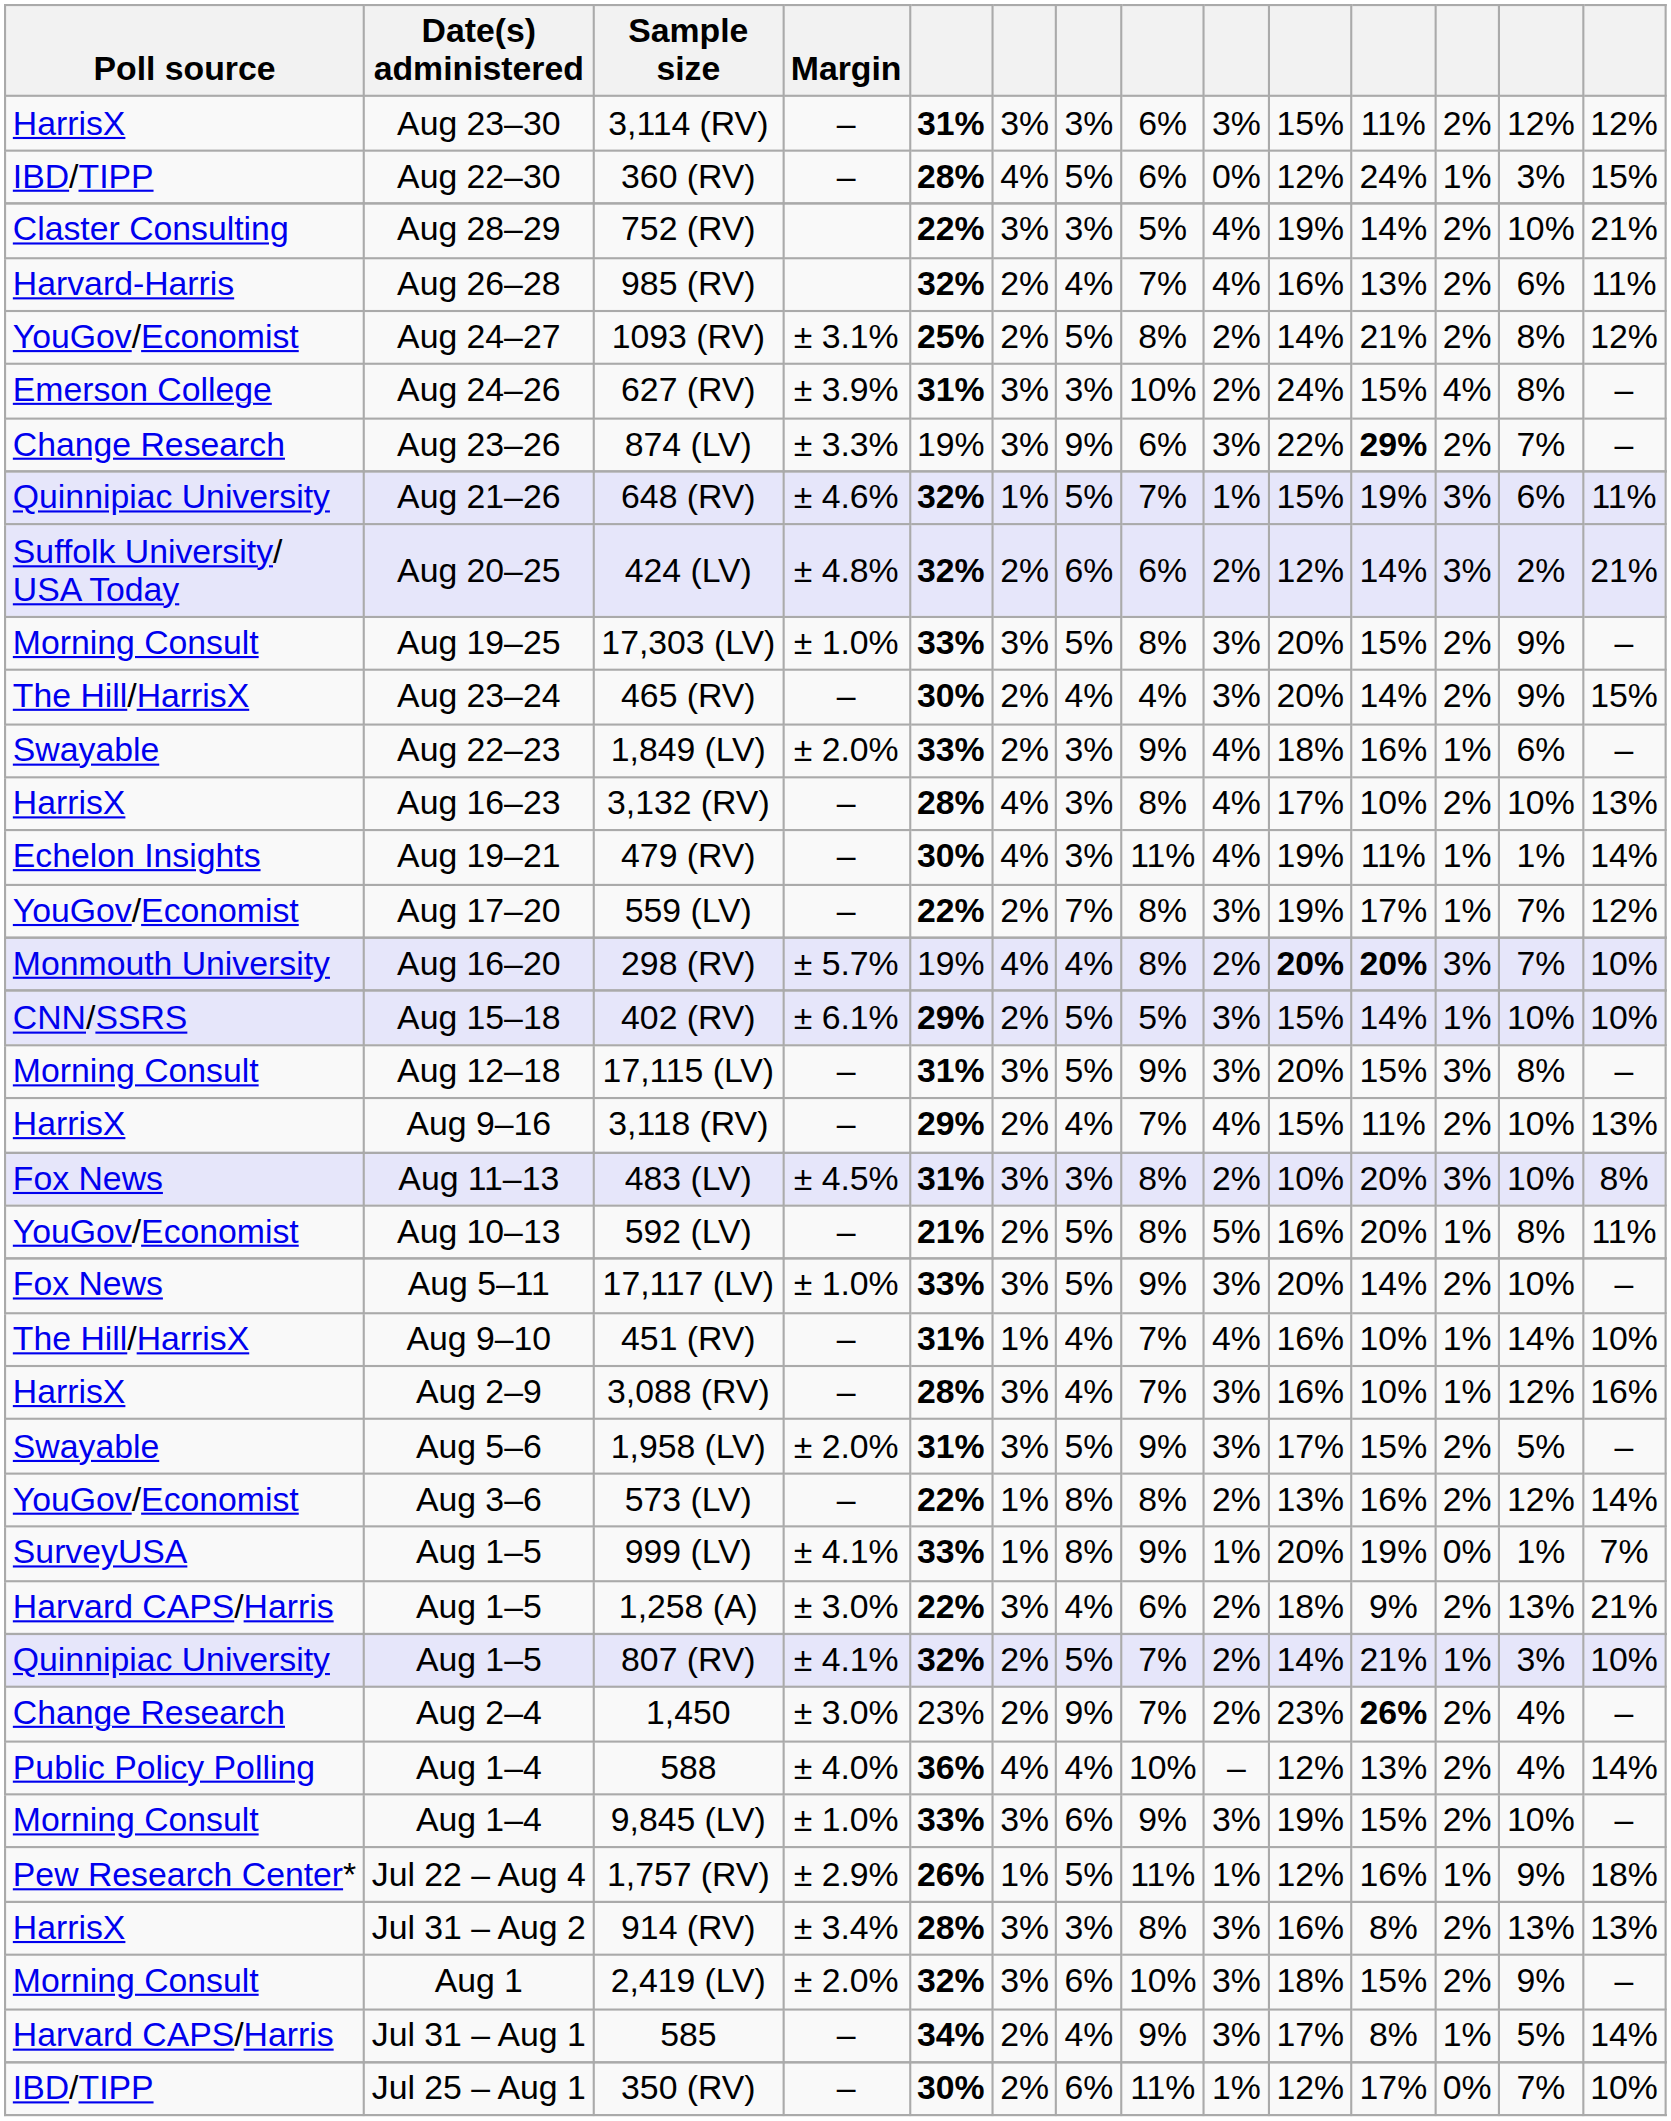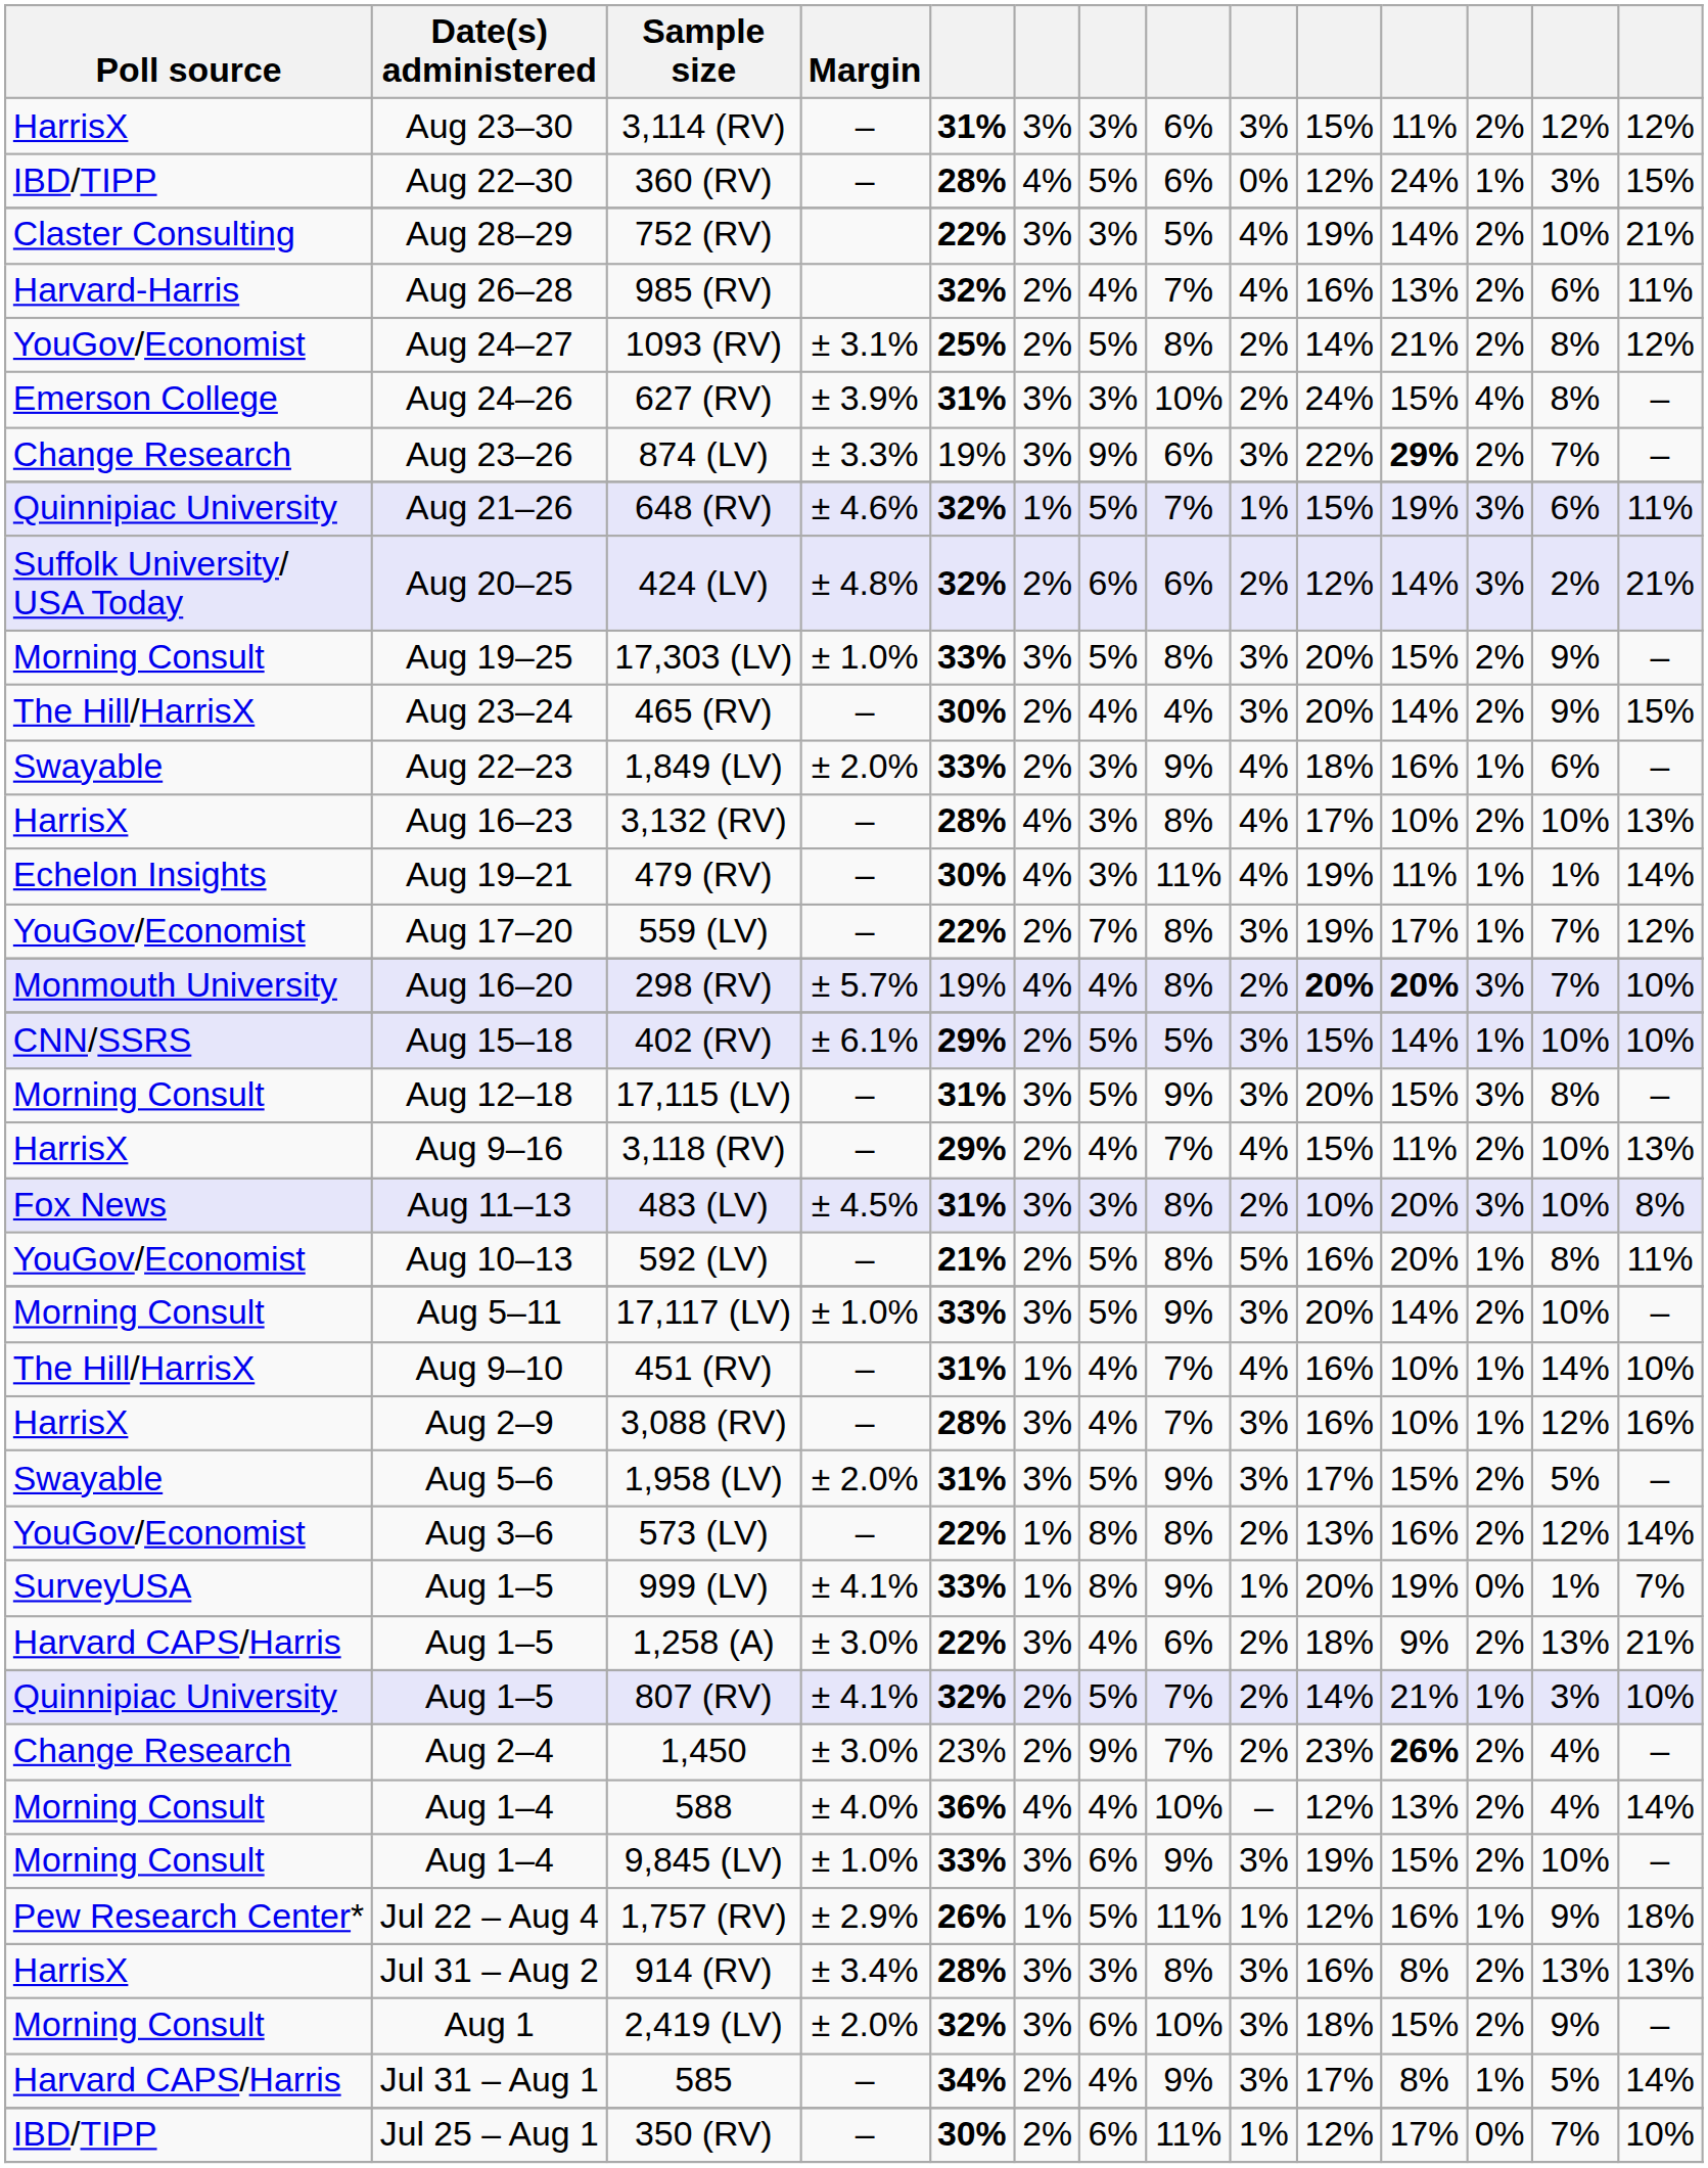17,117 (LV) | Poll source: Fox News -> Morning Consult
588 | Poll source: Public Policy Polling -> Morning Consult
